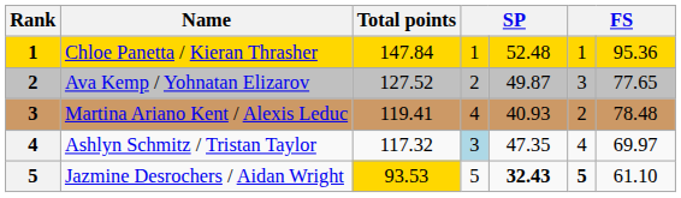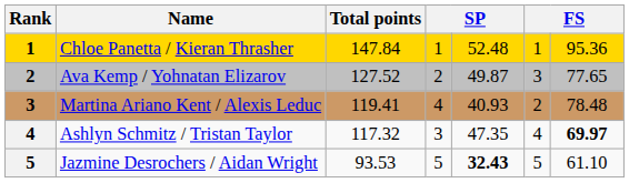Ashlyn Schmitz / Tristan Taylor | column 4: lightblue background -> no background
Ashlyn Schmitz / Tristan Taylor | column 7: normal -> bold
Jazmine Desrochers / Aidan Wright | Total points: gold background -> no background
Jazmine Desrochers / Aidan Wright | column 6: bold -> normal
